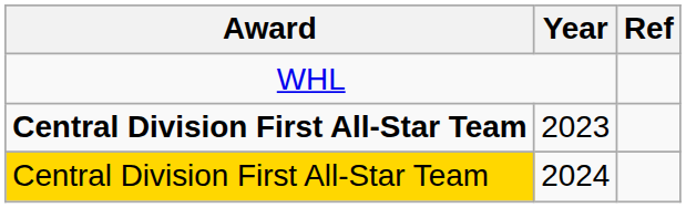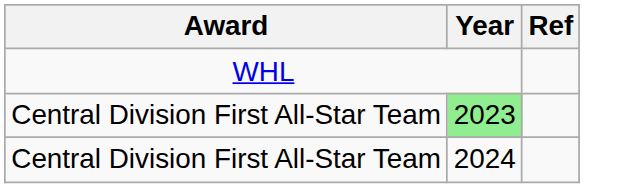2023 | Award: bold -> normal
2023 | Year: no background -> lightgreen background
2024 | Award: gold background -> no background
